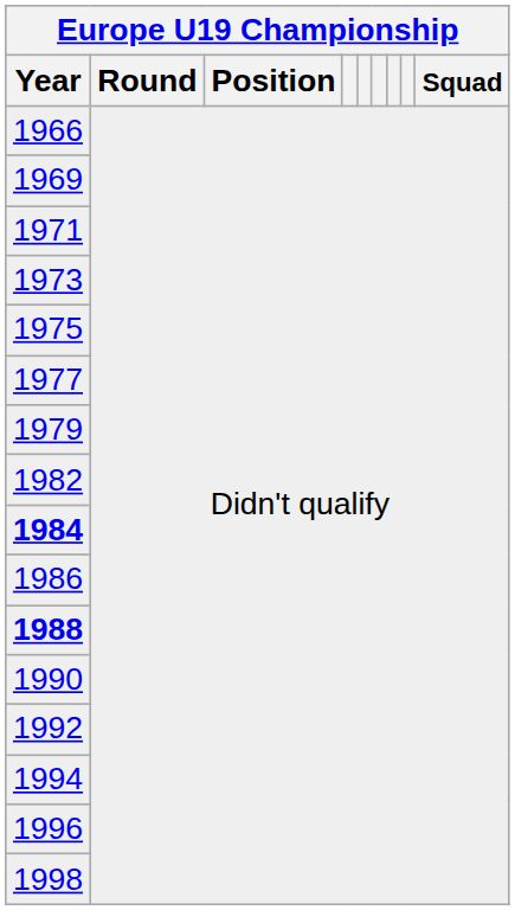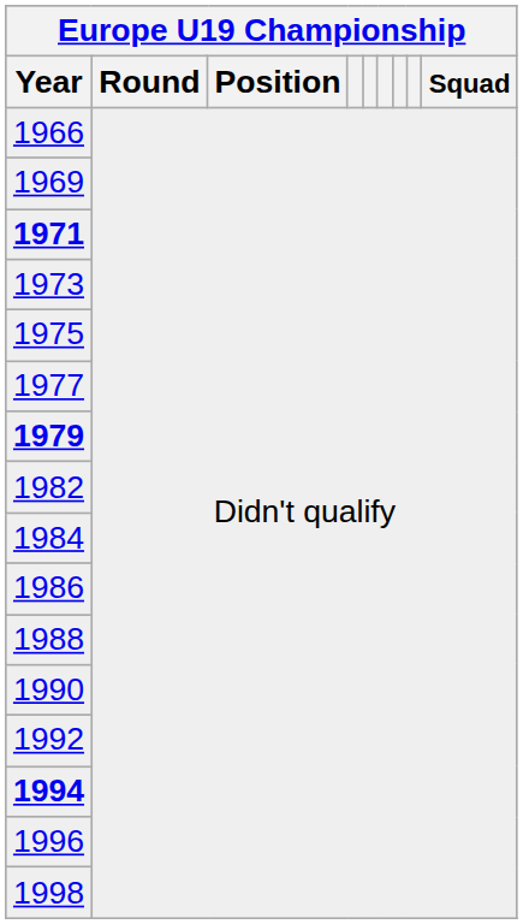1971 | Year: normal -> bold
1979 | Year: normal -> bold
1984 | Year: bold -> normal
1988 | Year: bold -> normal
1994 | Year: normal -> bold
